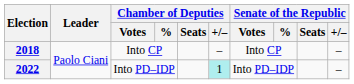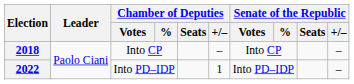2022 | Chamber of Deputies / +/–: paleturquoise background -> no background
